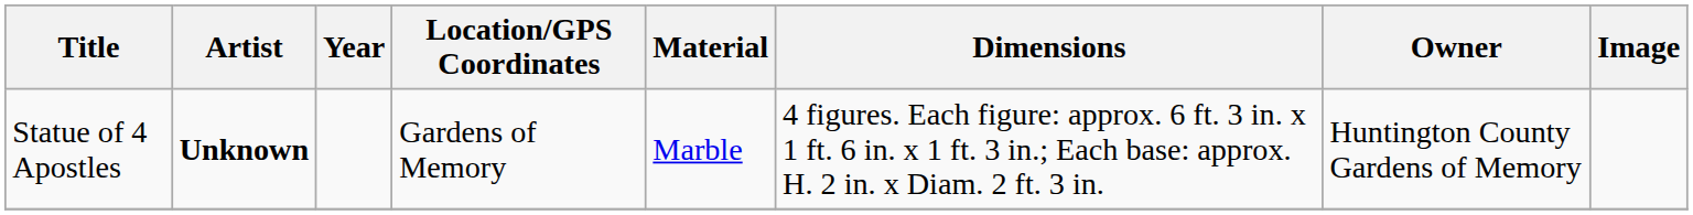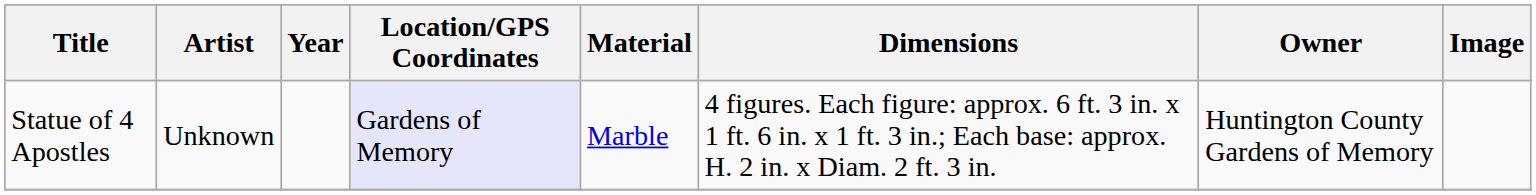Statue of 4 Apostles | Artist: bold -> normal
Statue of 4 Apostles | Location/GPS Coordinates: no background -> lavender background
